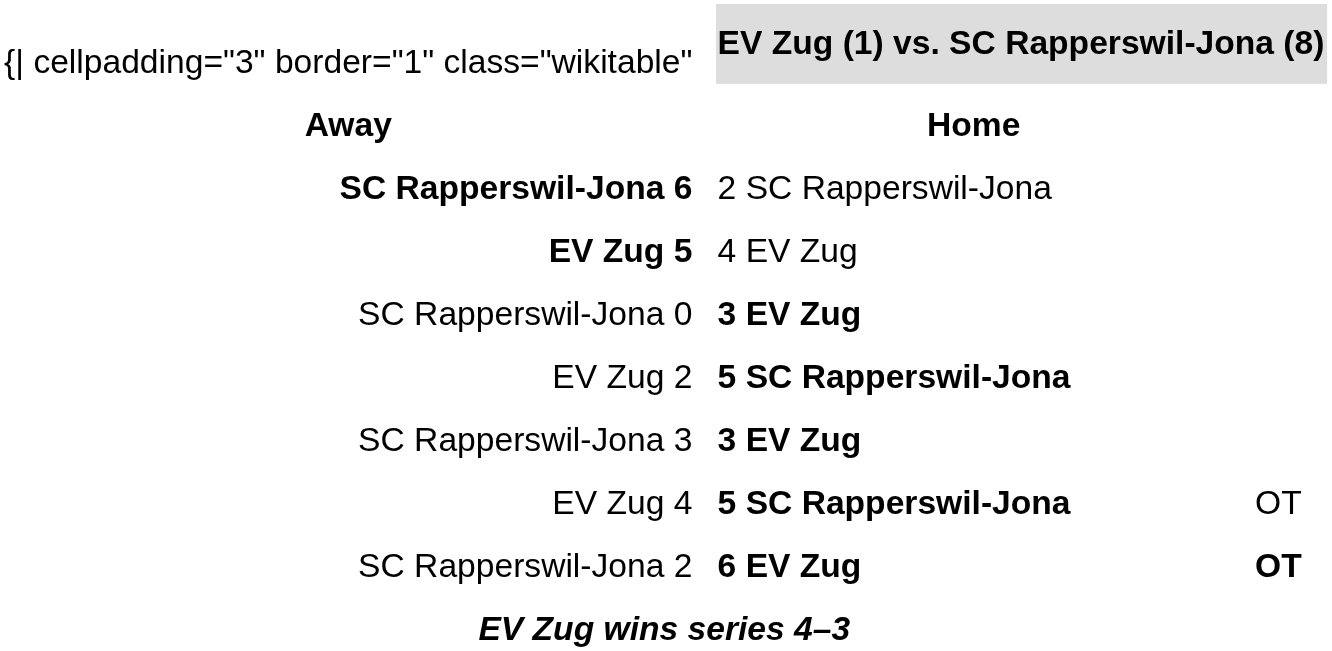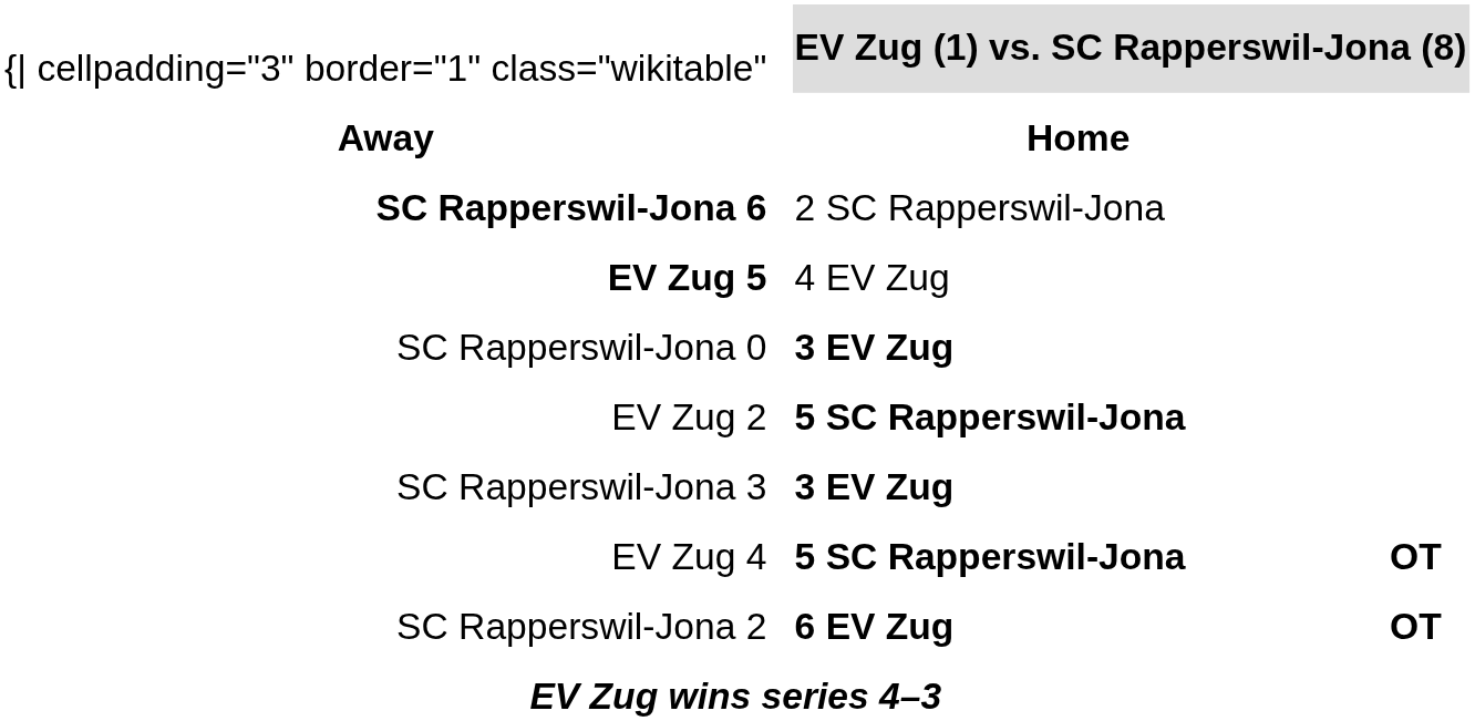EV Zug 4 | column 3: normal -> bold
